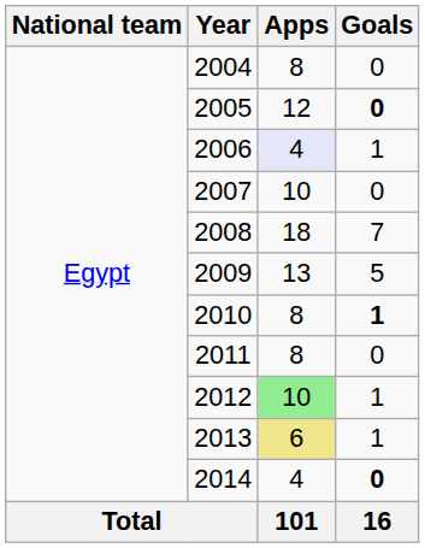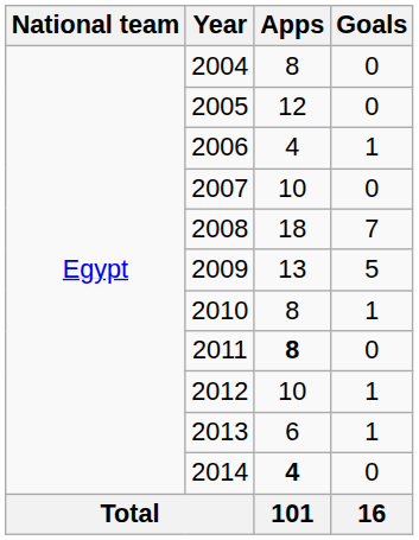2005 | Goals: bold -> normal
2006 | Apps: lavender background -> no background
2010 | Goals: bold -> normal
2011 | Apps: normal -> bold
2012 | Apps: lightgreen background -> no background
2013 | Apps: khaki background -> no background
2014 | Apps: normal -> bold
2014 | Goals: bold -> normal
